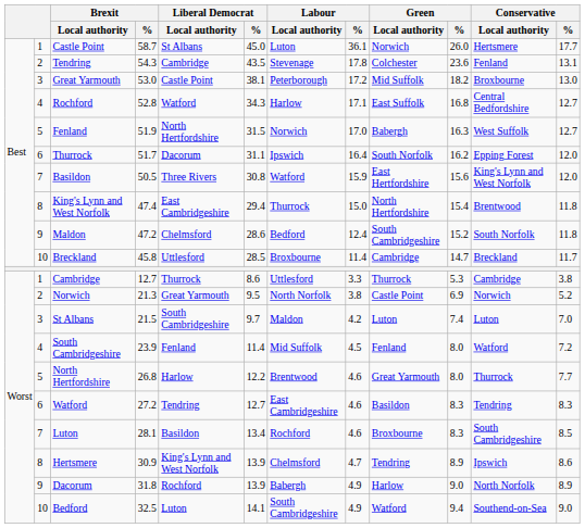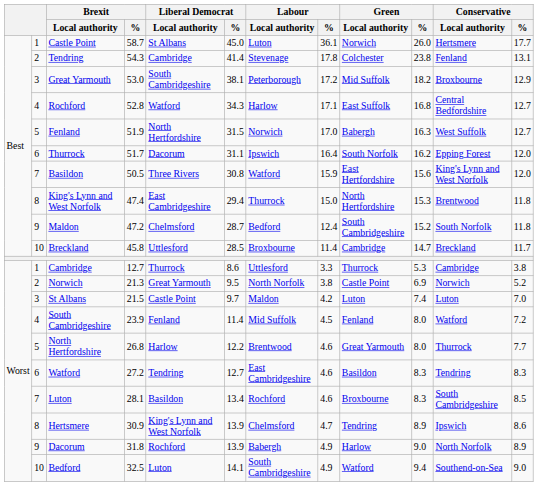row 4 | Liberal Democrat / %: 43.5 -> 41.4
row 4 | Green / %: 23.6 -> 23.8
row 5 | Liberal Democrat / Local authority: Castle Point -> South Cambridgeshire
row 5 | Conservative / %: 13.0 -> 12.9
row 10 | Green / %: 15.4 -> 15.3
row 11 | Liberal Democrat / %: 28.6 -> 28.7
row 16 | Liberal Democrat / Local authority: South Cambridgeshire -> Castle Point
